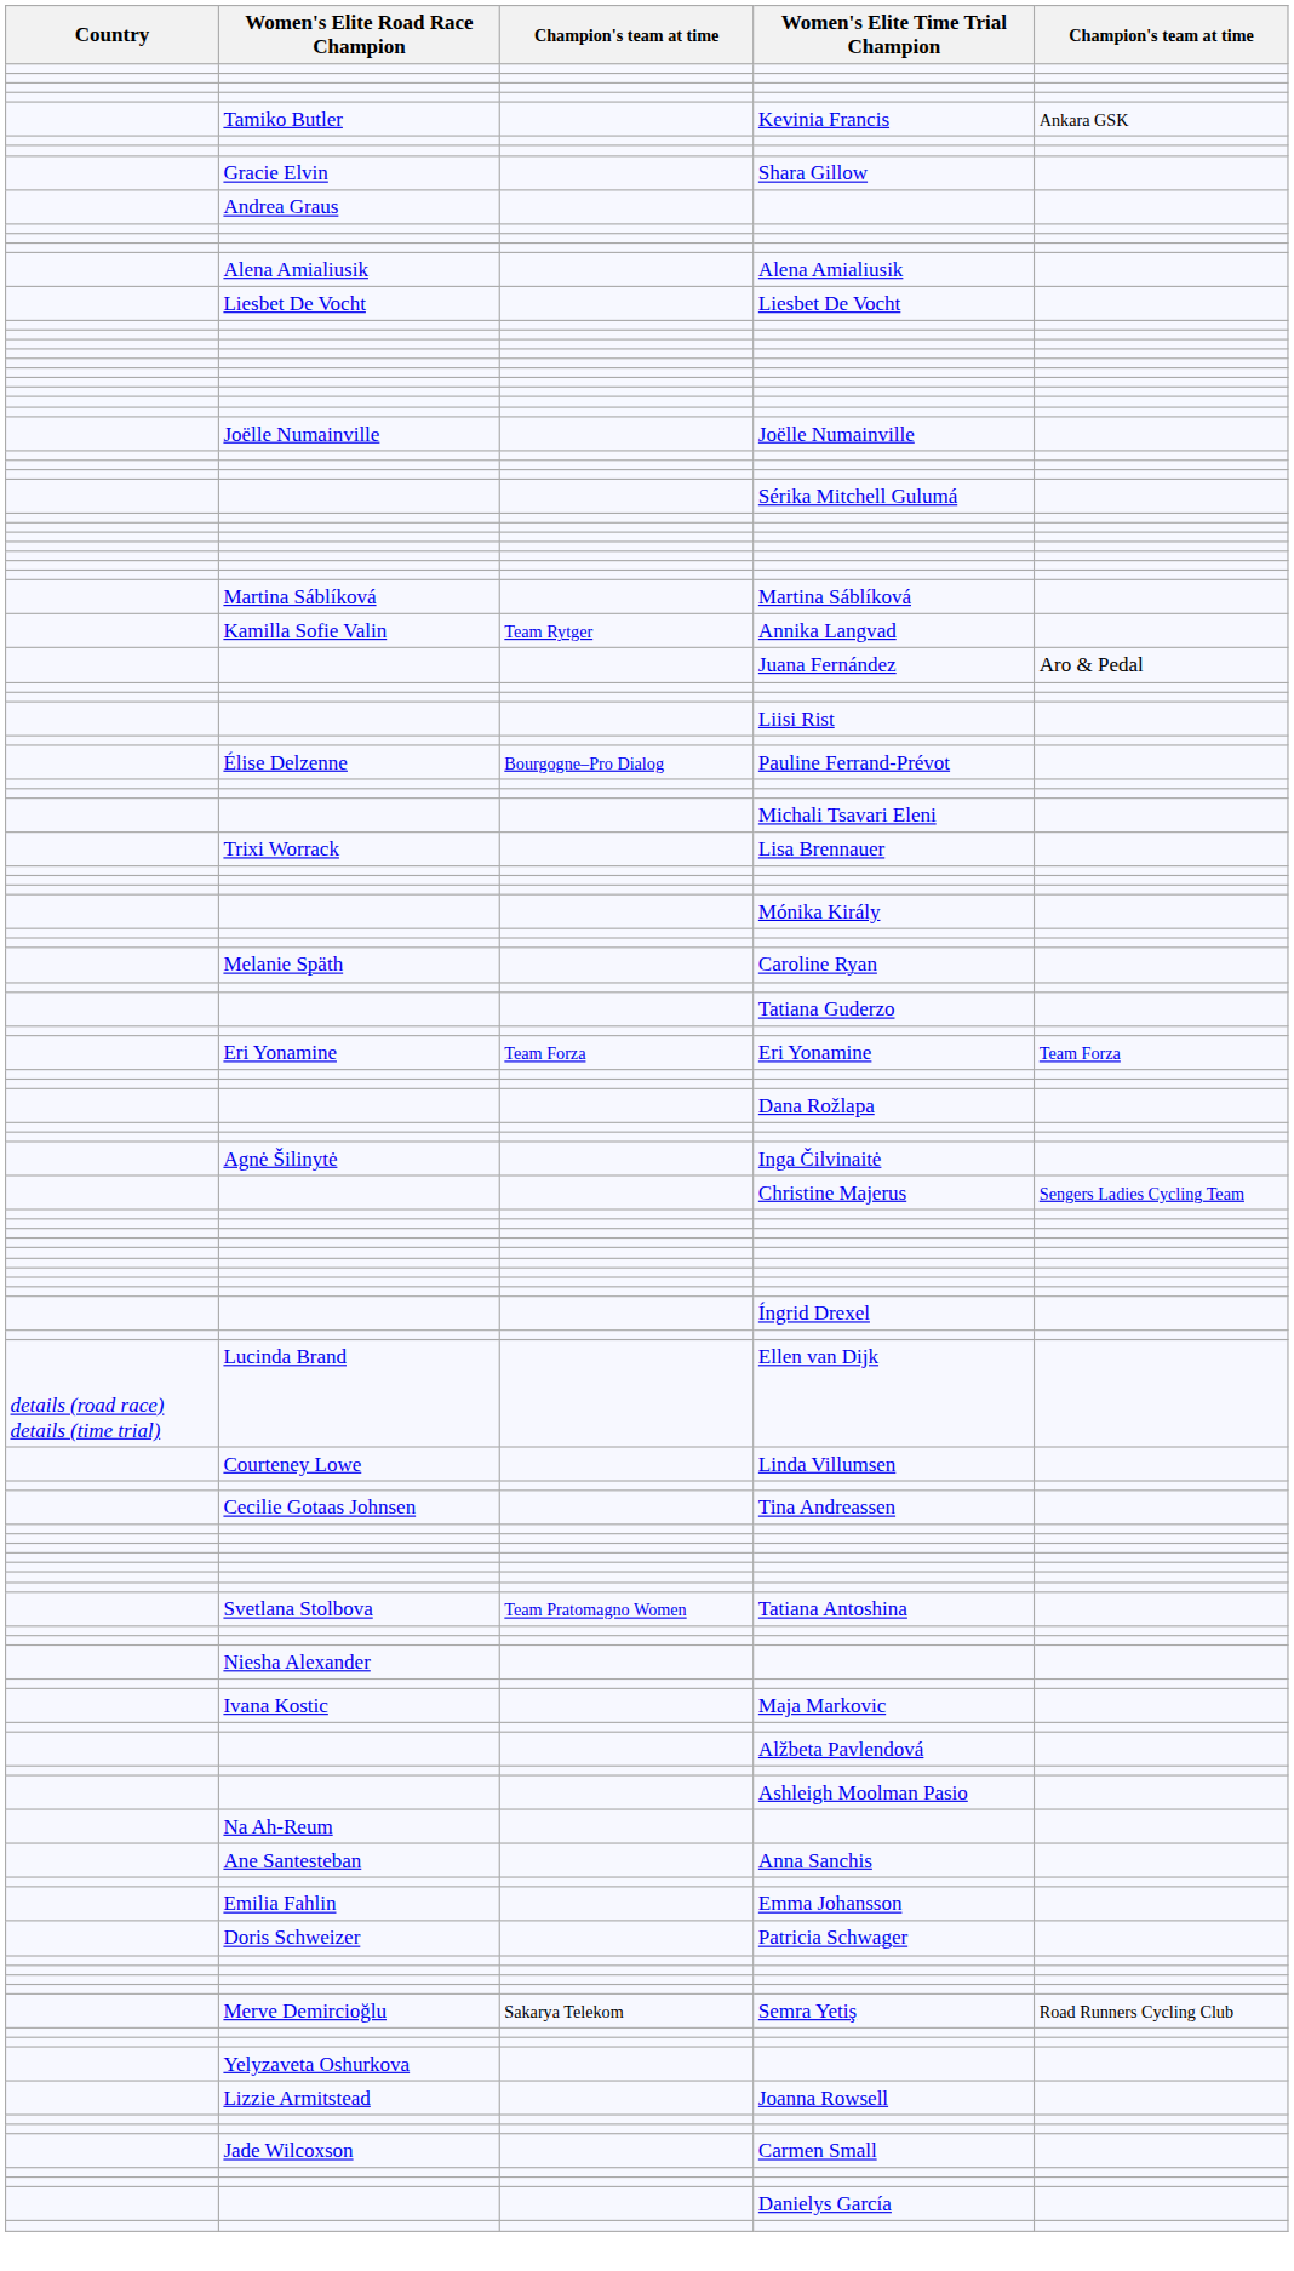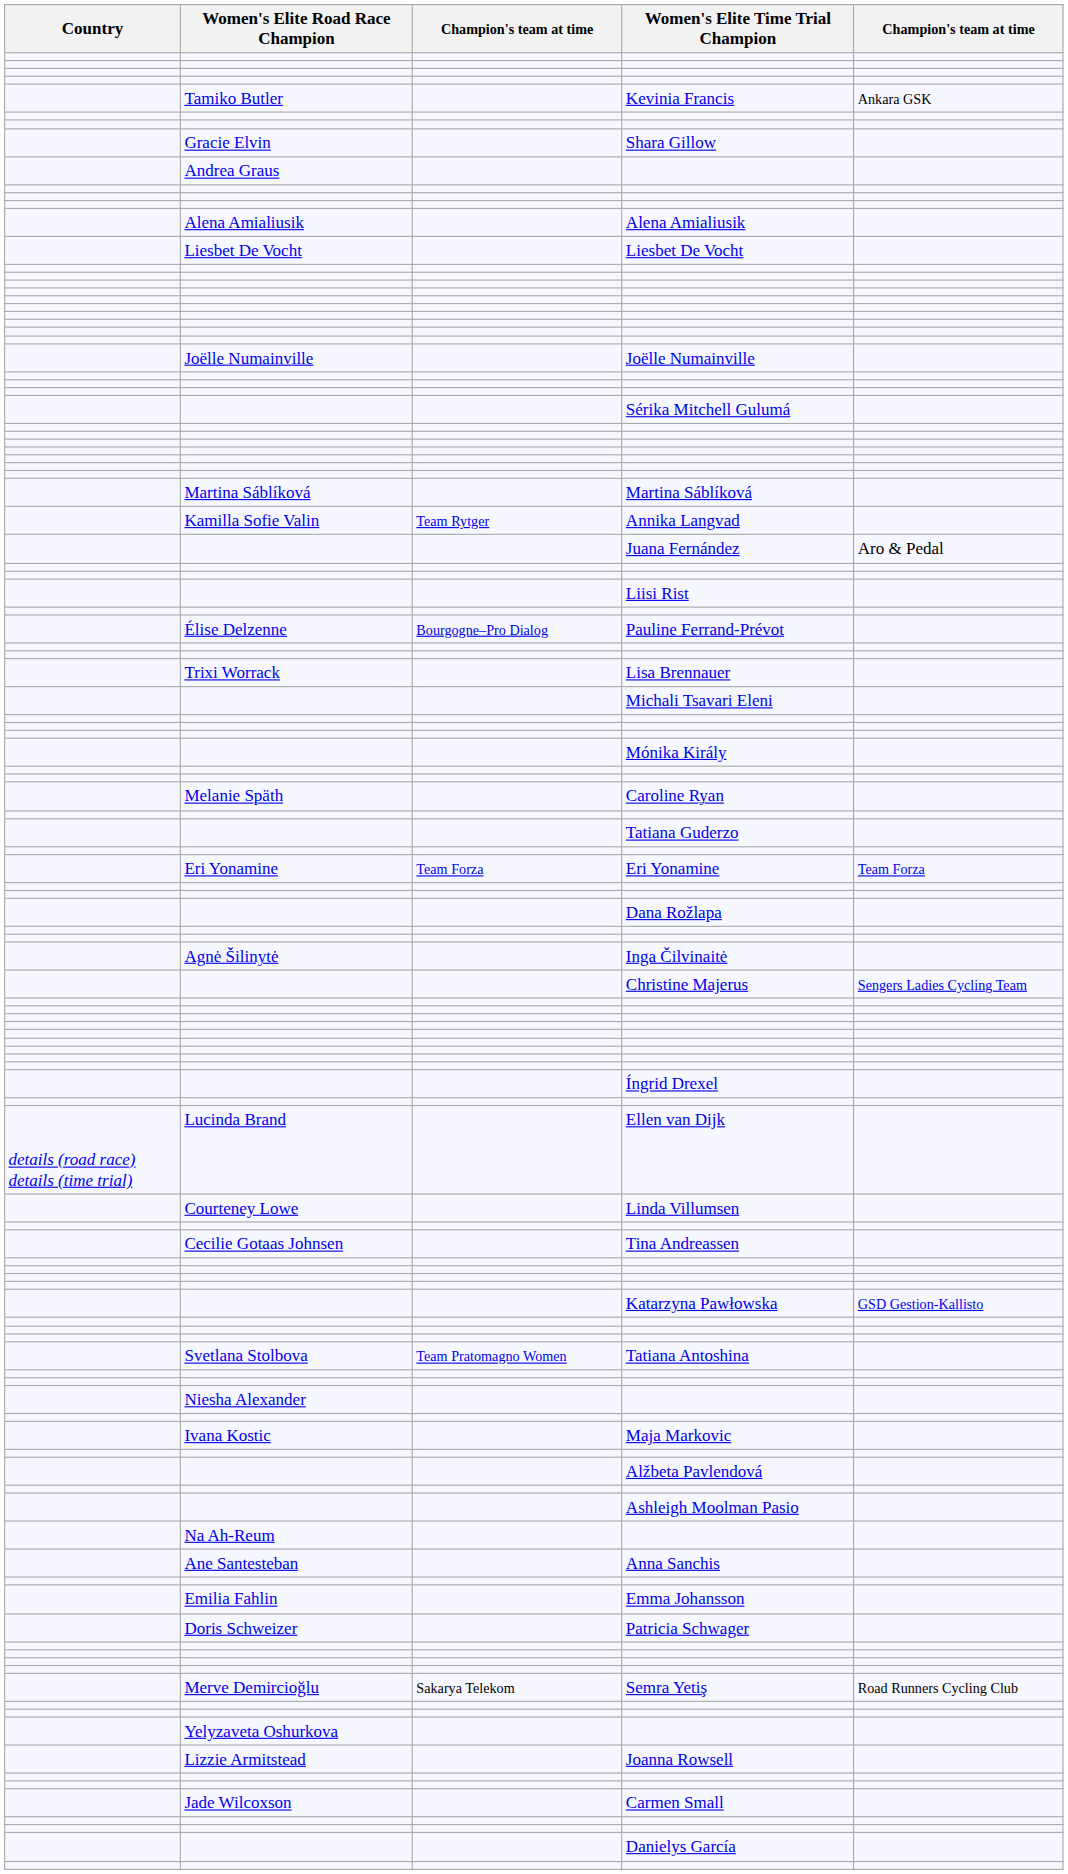rows swapped: Lisa Brennauer <-> Michali Tsavari Eleni
+ row: Katarzyna Pawłowska | GSD Gestion-Kallisto
